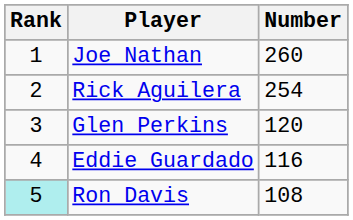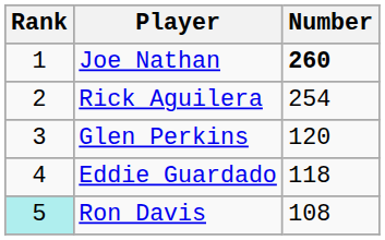Joe Nathan | Number: normal -> bold
Eddie Guardado | Number: 116 -> 118
